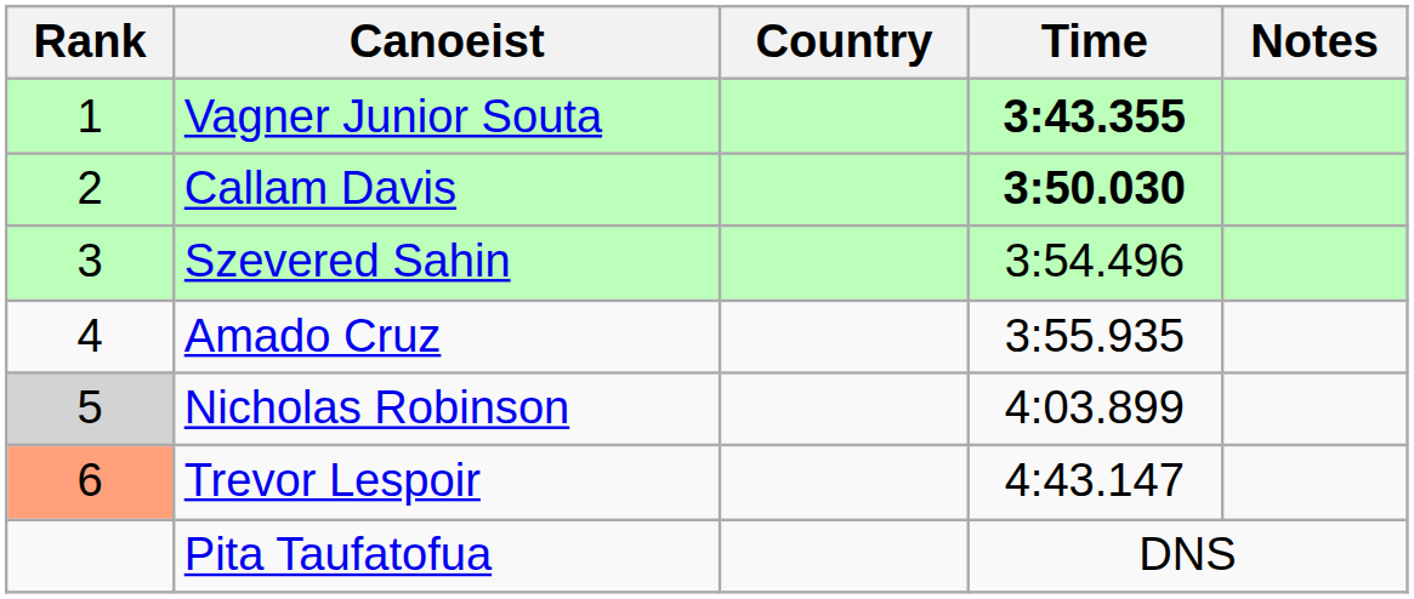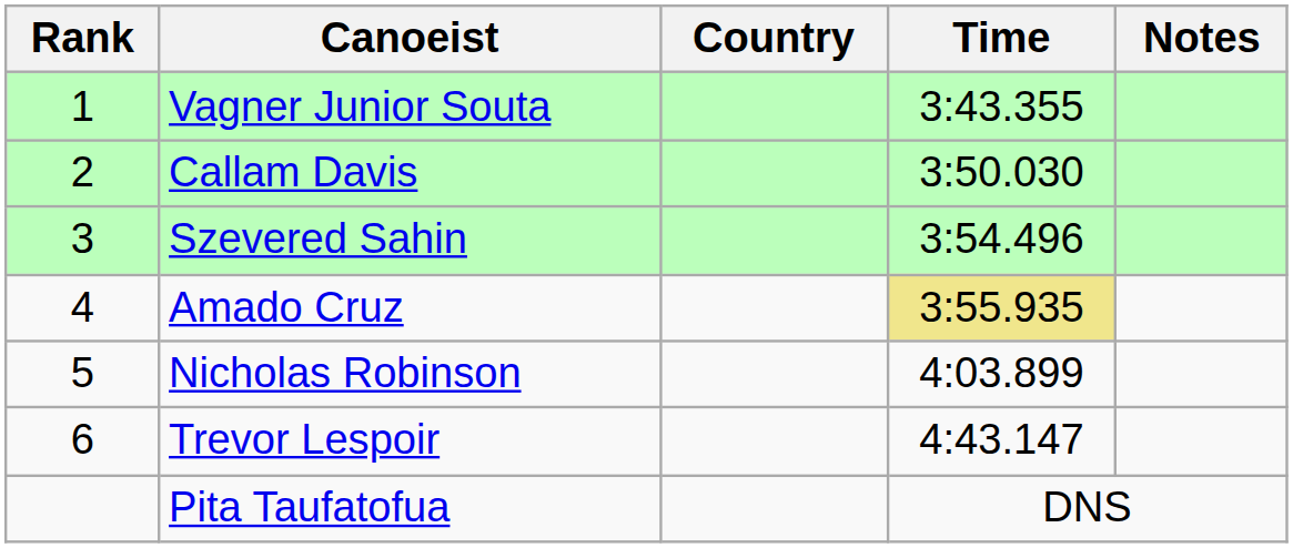Vagner Junior Souta | Time: bold -> normal
Callam Davis | Time: bold -> normal
Amado Cruz | Time: no background -> khaki background
Nicholas Robinson | Rank: lightgrey background -> no background
Trevor Lespoir | Rank: lightsalmon background -> no background
